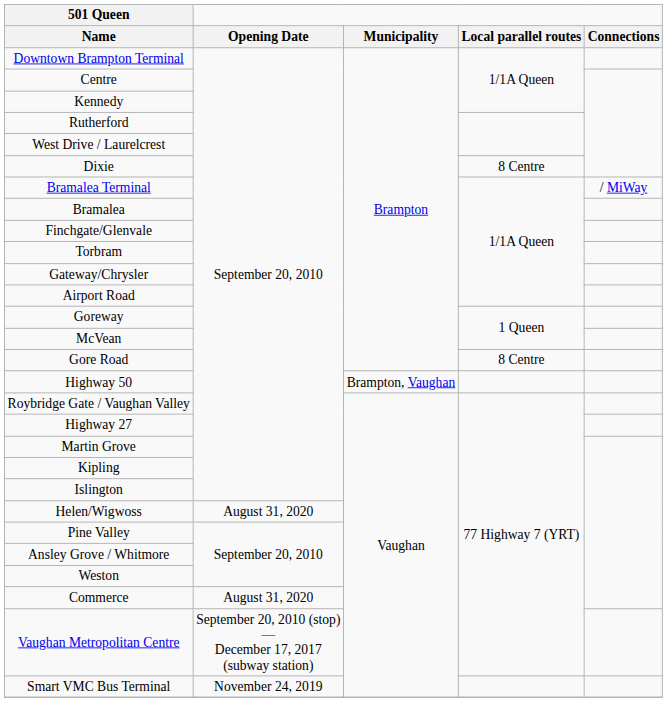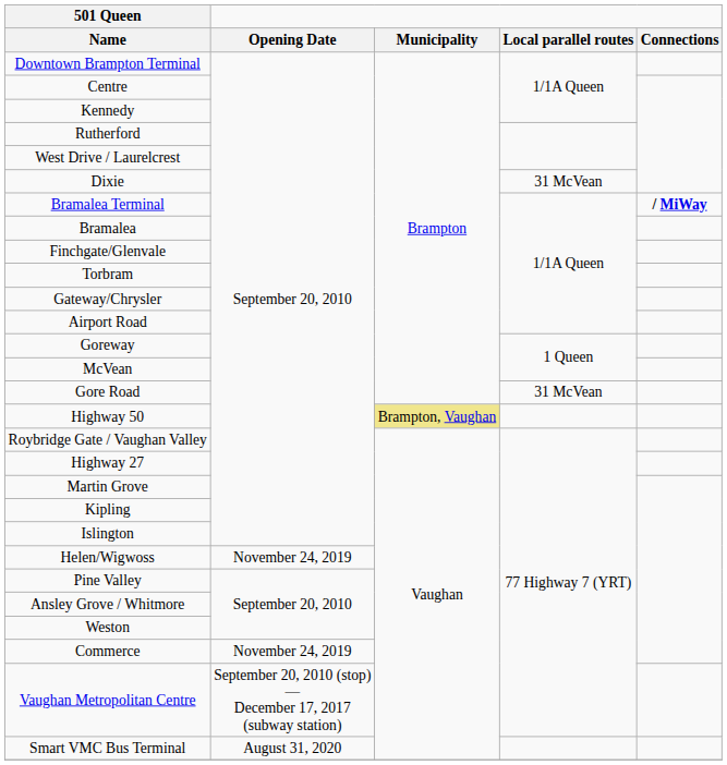Dixie | Local parallel routes: 8 Centre -> 31 McVean
Bramalea Terminal | Connections: normal -> bold
Gore Road | Local parallel routes: 8 Centre -> 31 McVean
Highway 50 | Municipality: no background -> khaki background
Helen/Wigwoss | Opening Date: August 31, 2020 -> November 24, 2019
Commerce | Opening Date: August 31, 2020 -> November 24, 2019
Smart VMC Bus Terminal | Opening Date: November 24, 2019 -> August 31, 2020
